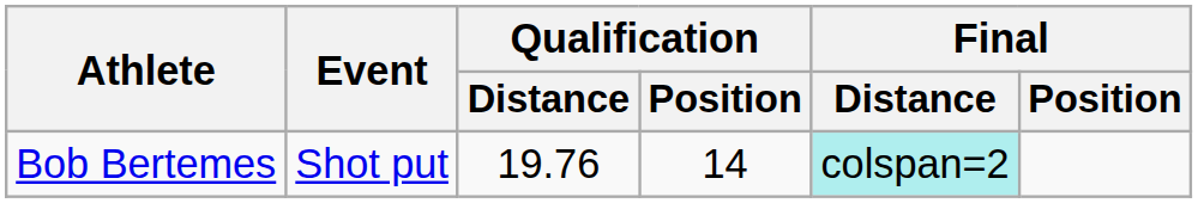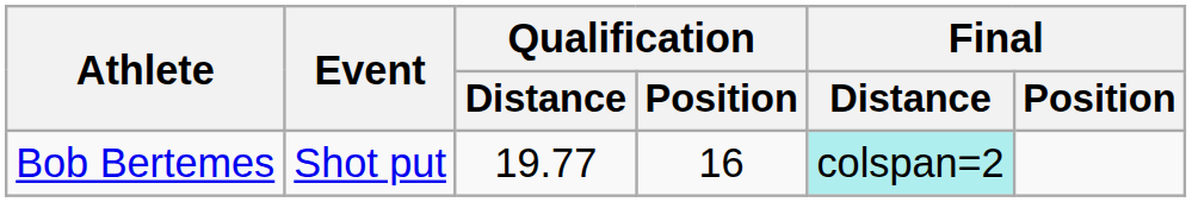Bob Bertemes | Qualification / Distance: 19.76 -> 19.77
Bob Bertemes | Qualification / Position: 14 -> 16
